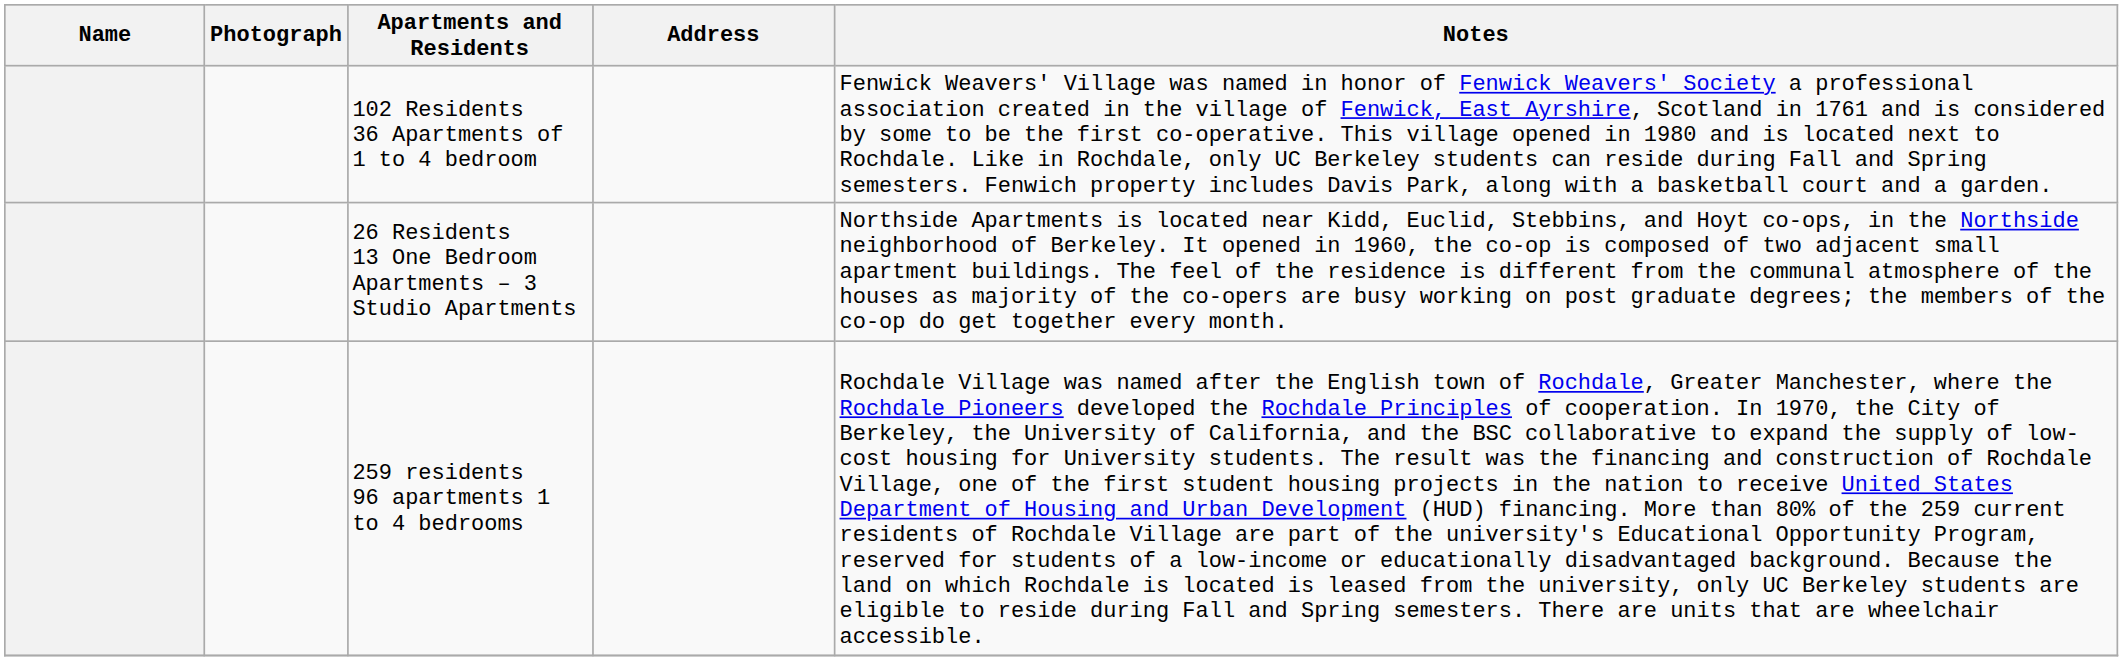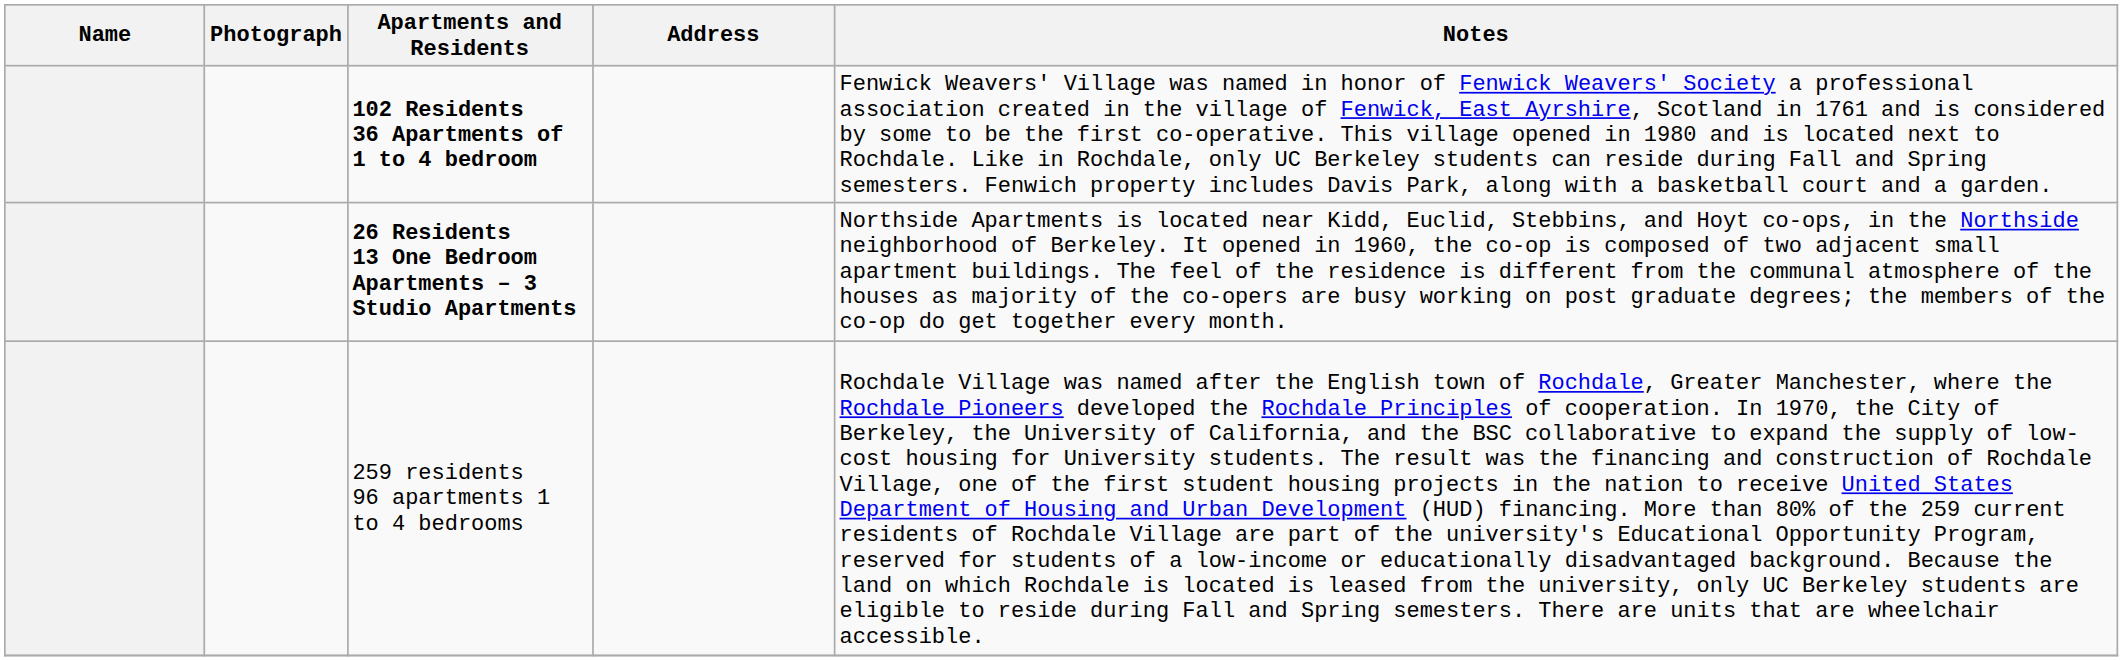102 Residents 36 Apartments of 1 to 4 bedroom | Apartments and Residents: normal -> bold
26 Residents 13 One Bedroom Apartments – 3 Studio Apartments | Apartments and Residents: normal -> bold
